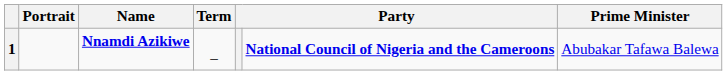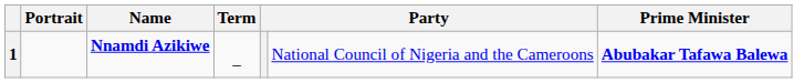1 | column 6: bold -> normal
1 | Prime Minister: normal -> bold
